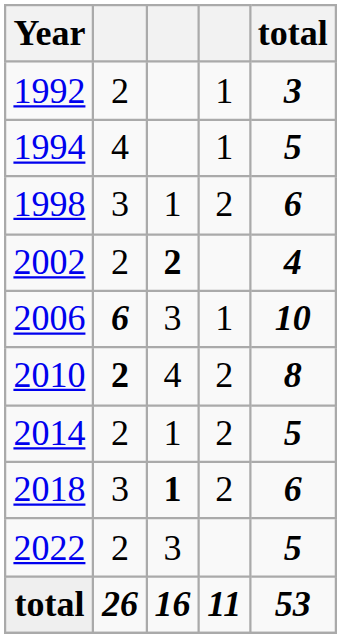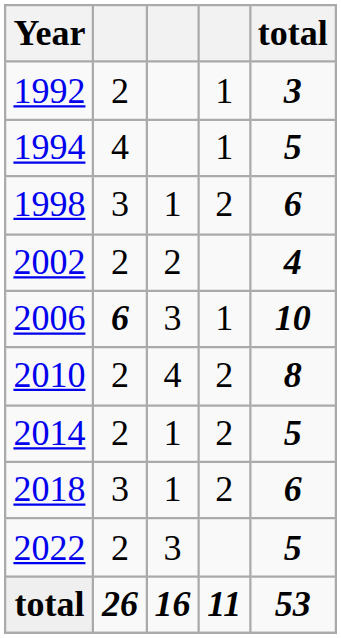2002 | column 3: bold -> normal
2010 | column 2: bold -> normal
2018 | column 3: bold -> normal
